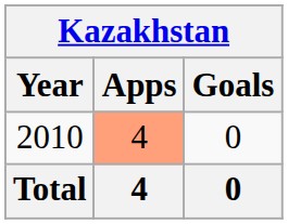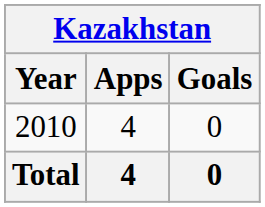2010 | Apps: lightsalmon background -> no background
